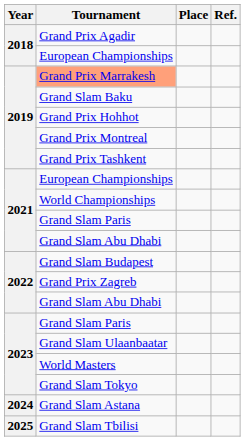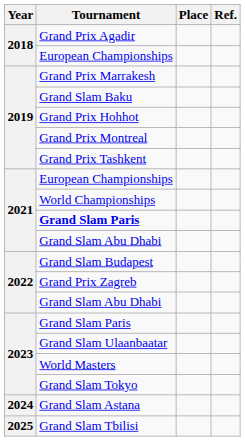Grand Prix Marrakesh | Tournament: lightsalmon background -> no background
2021 / Grand Slam Paris | Tournament: normal -> bold
